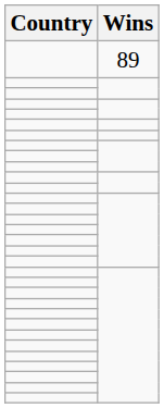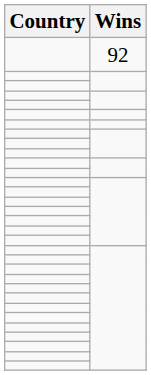row 2 | Wins: 89 -> 92
